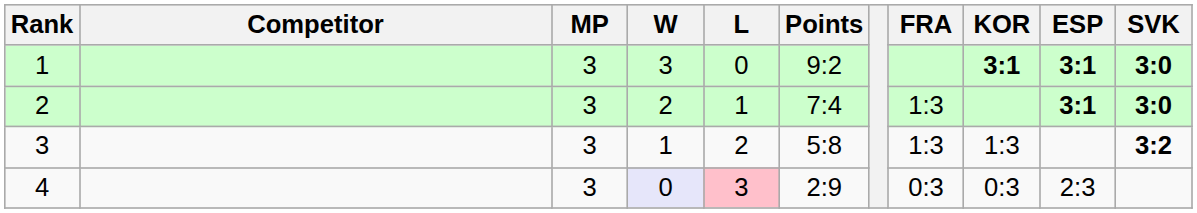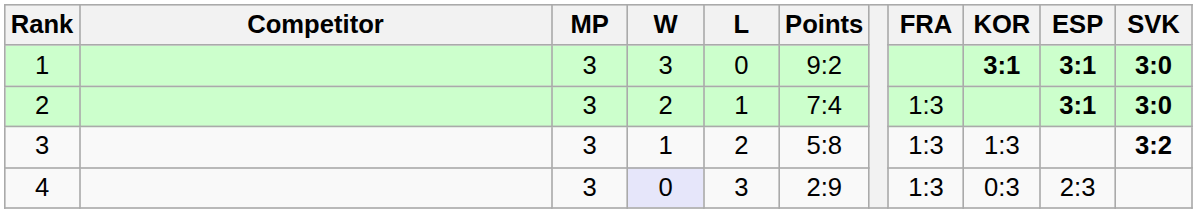4 | L: pink background -> no background
4 | FRA: 0:3 -> 1:3
